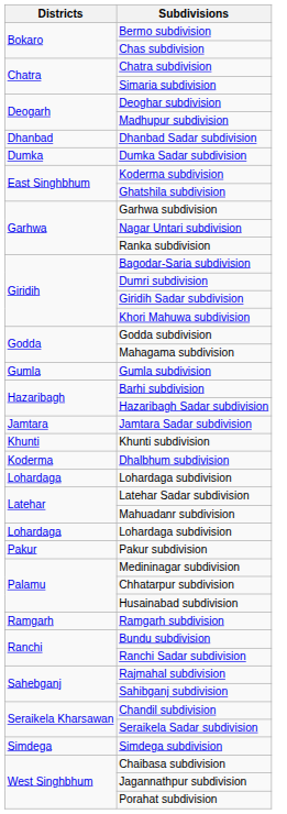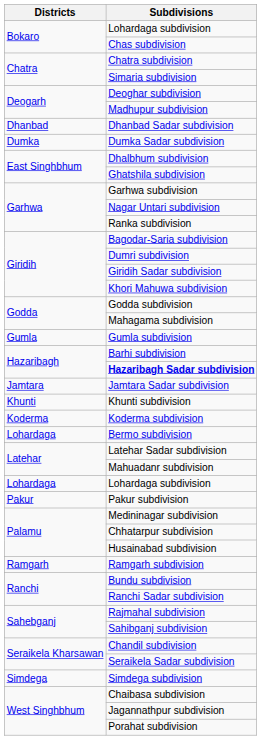row 2 | Subdivisions: Bermo subdivision -> Lohardaga subdivision
row 10 | Subdivisions: Koderma subdivision -> Dhalbhum subdivision
row 23 | Subdivisions: normal -> bold
row 26 | Subdivisions: Dhalbhum subdivision -> Koderma subdivision
row 27 | Subdivisions: Lohardaga subdivision -> Bermo subdivision
